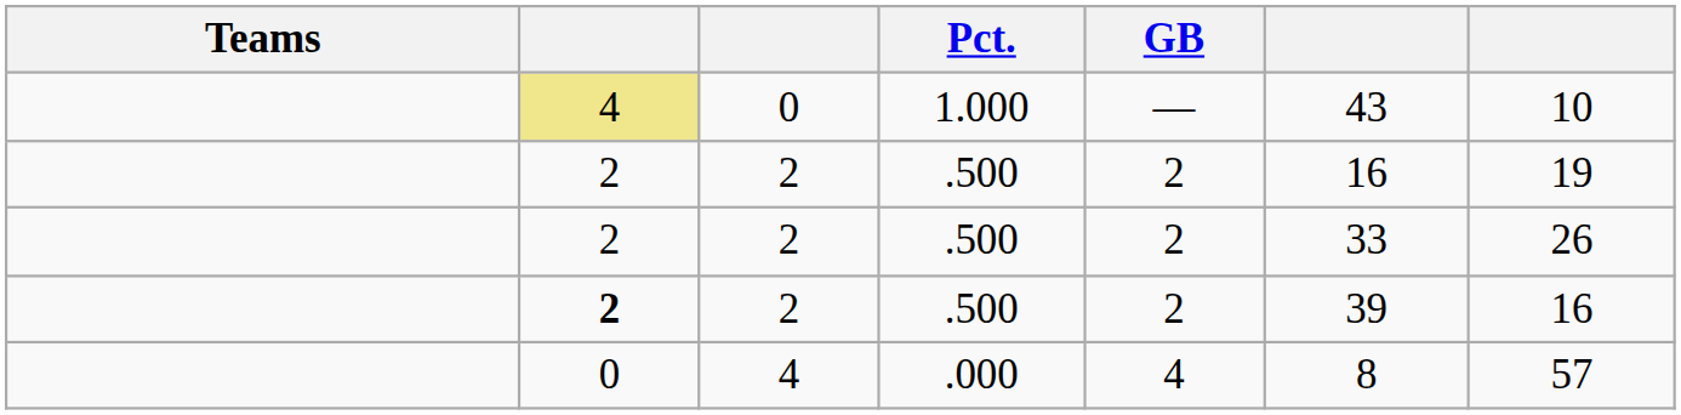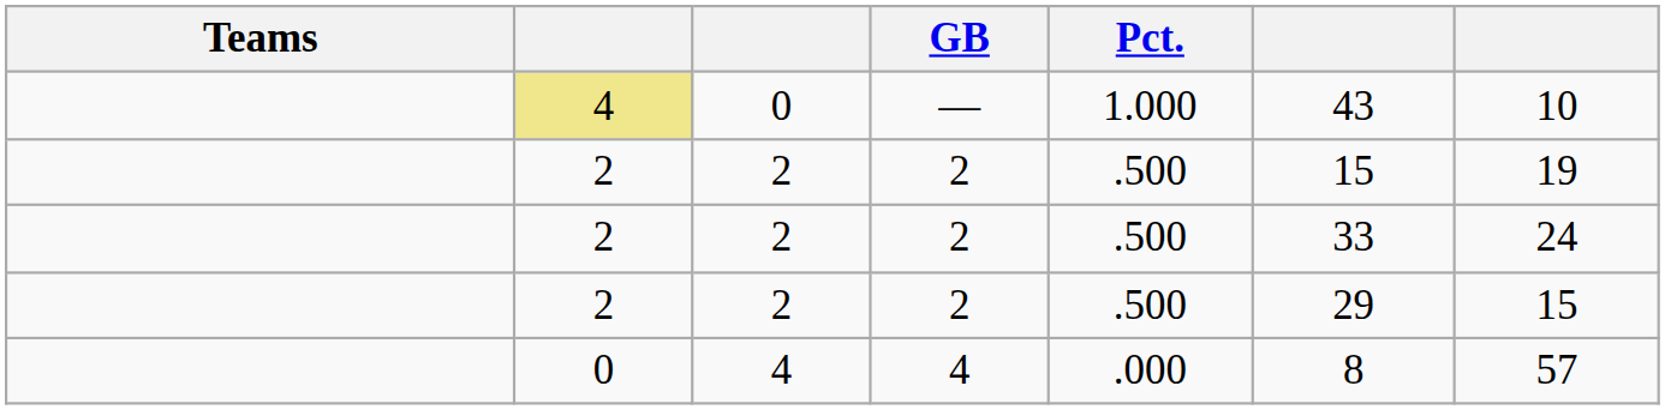columns swapped: Pct. <-> GB
row 3 | column 6: 16 -> 15
row 4 | column 7: 26 -> 24
row 5 | column 2: bold -> normal
row 5 | column 6: 39 -> 29
row 5 | column 7: 16 -> 15
